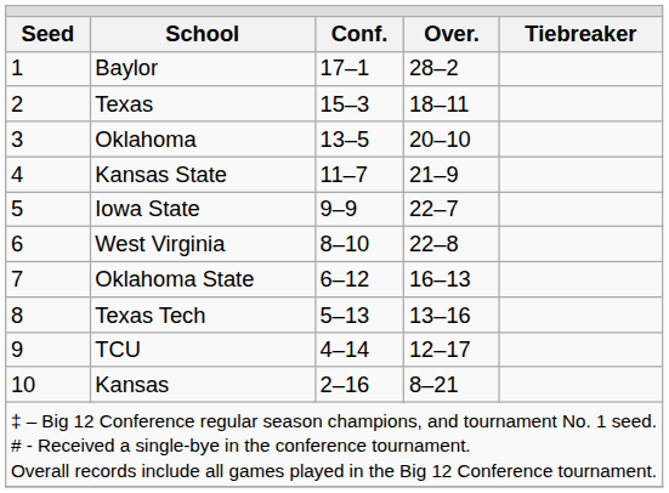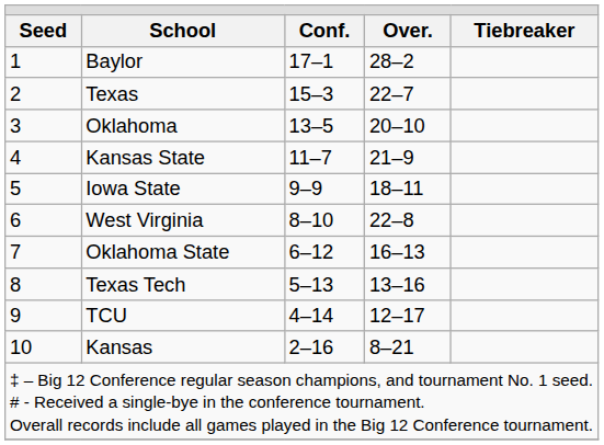Texas | column 4: 18–11 -> 22–7
Iowa State | column 4: 22–7 -> 18–11
